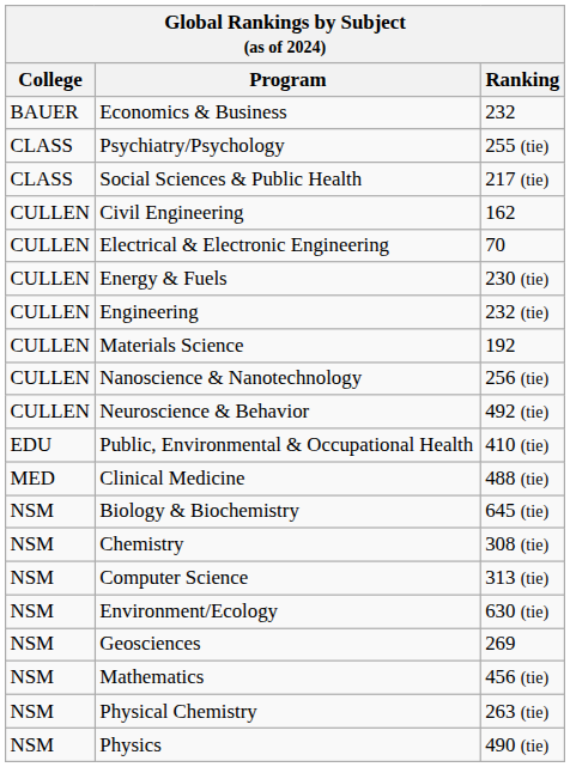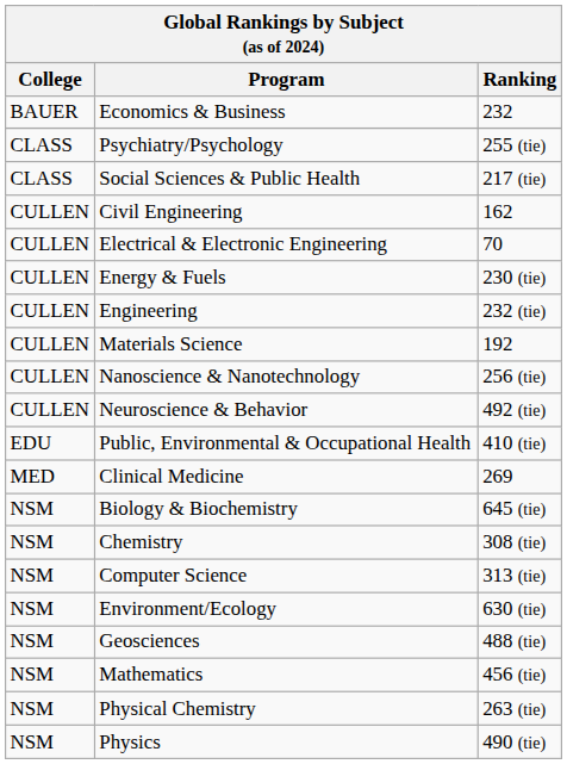Clinical Medicine | Ranking: 488 (tie) -> 269
Geosciences | Ranking: 269 -> 488 (tie)
